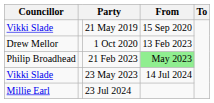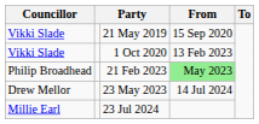1 Oct 2020 | Councillor: Drew Mellor -> Vikki Slade
23 May 2023 | Councillor: Vikki Slade -> Drew Mellor
